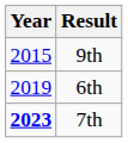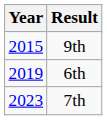7th | Year: bold -> normal
